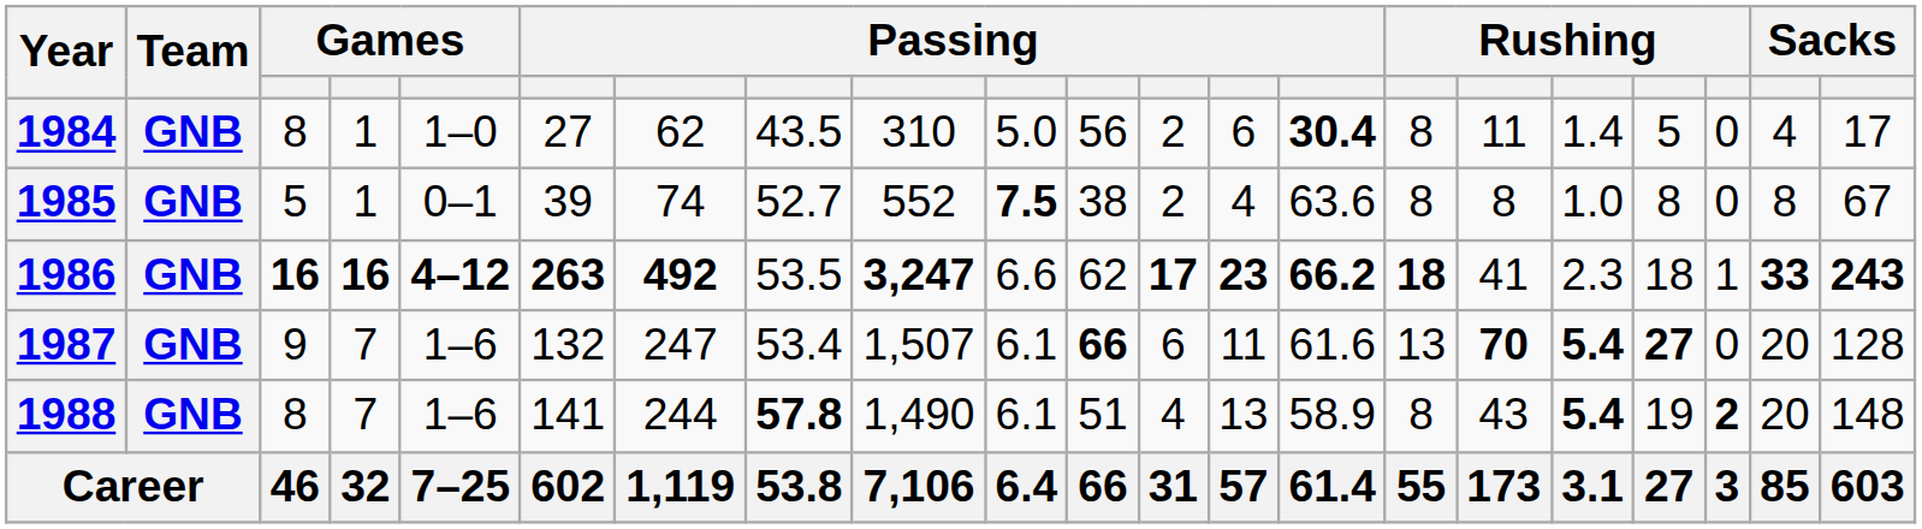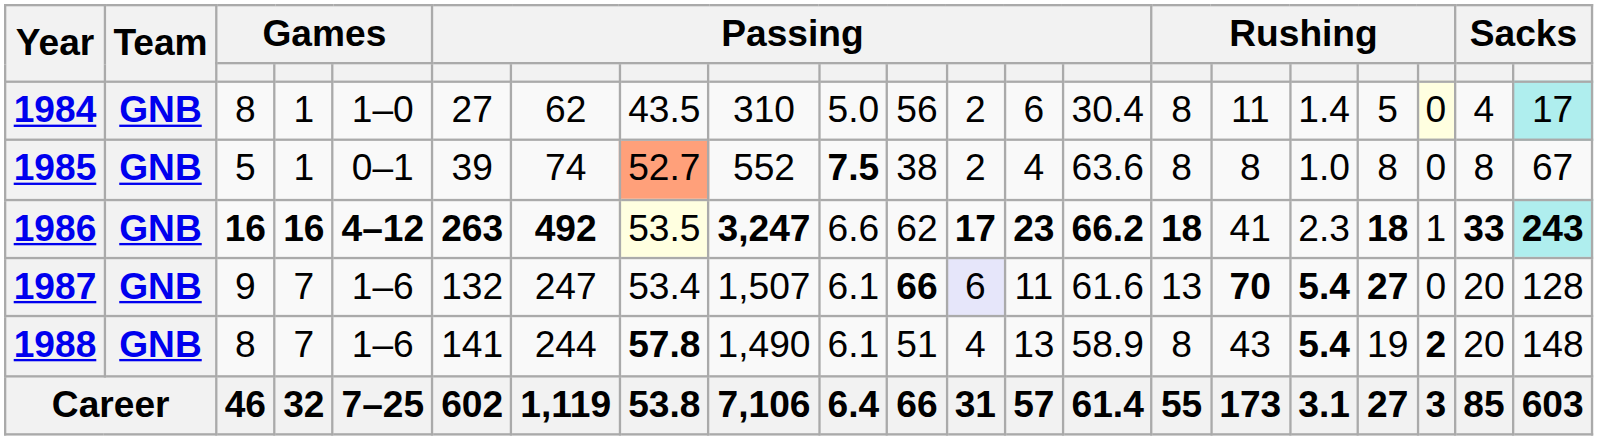1984 | column 14: bold -> normal
1984 | column 19: no background -> lightyellow background
1984 | column 21: no background -> paleturquoise background
1985 | column 8: no background -> lightsalmon background
1986 | column 8: no background -> lightyellow background
1986 | column 18: normal -> bold
1986 | column 21: no background -> paleturquoise background
1987 | column 12: no background -> lavender background
